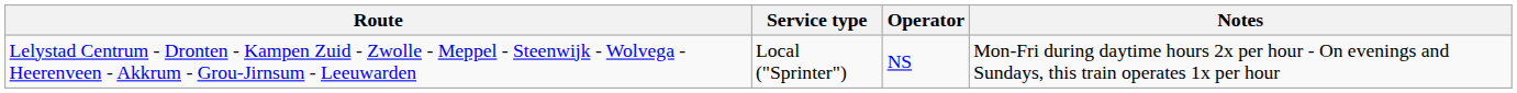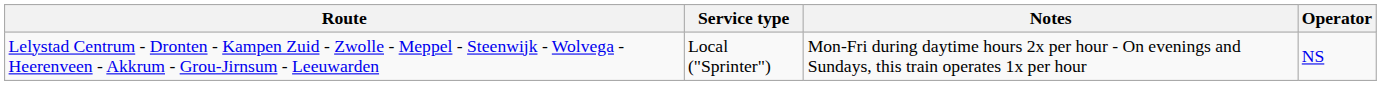columns swapped: Operator <-> Notes
